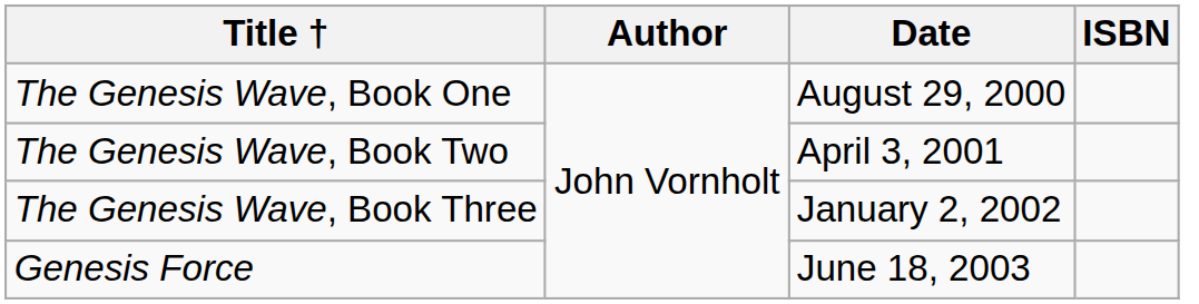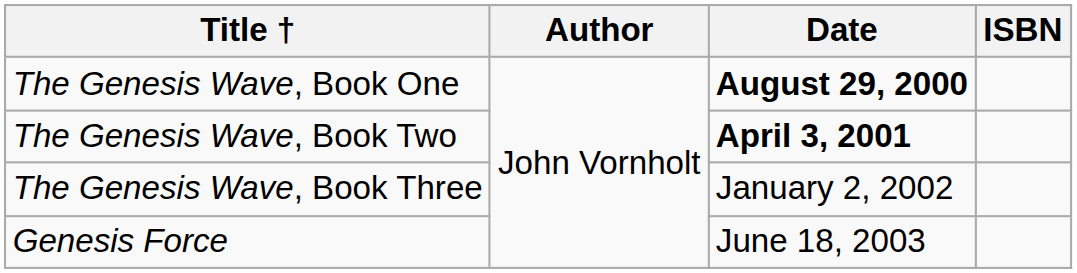The Genesis Wave, Book One | Date: normal -> bold
The Genesis Wave, Book Two | Date: normal -> bold
